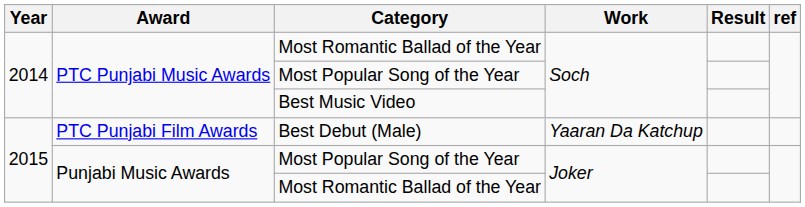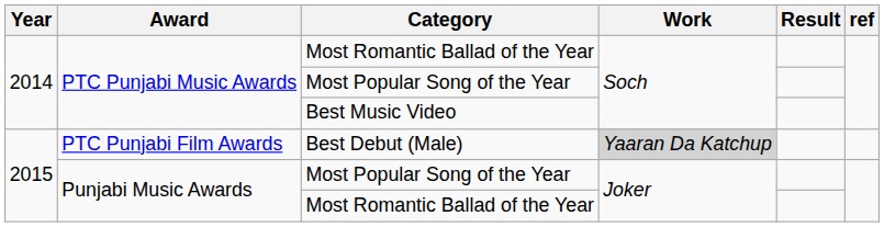Best Debut (Male) | Work: no background -> lightgrey background
